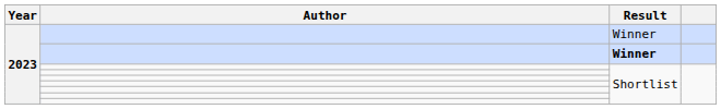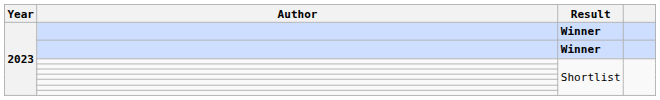row 2 | Result: normal -> bold
